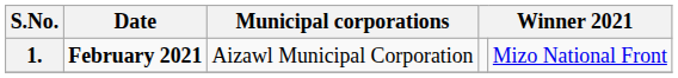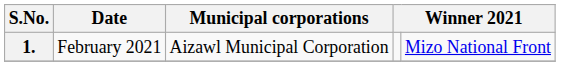1. | Date: bold -> normal
